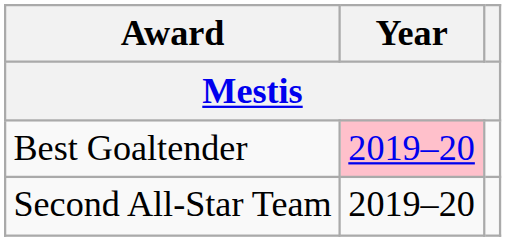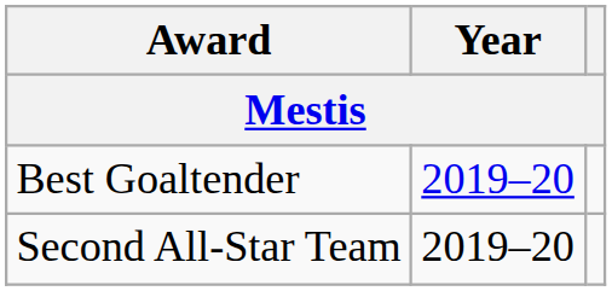Best Goaltender | Year: pink background -> no background
